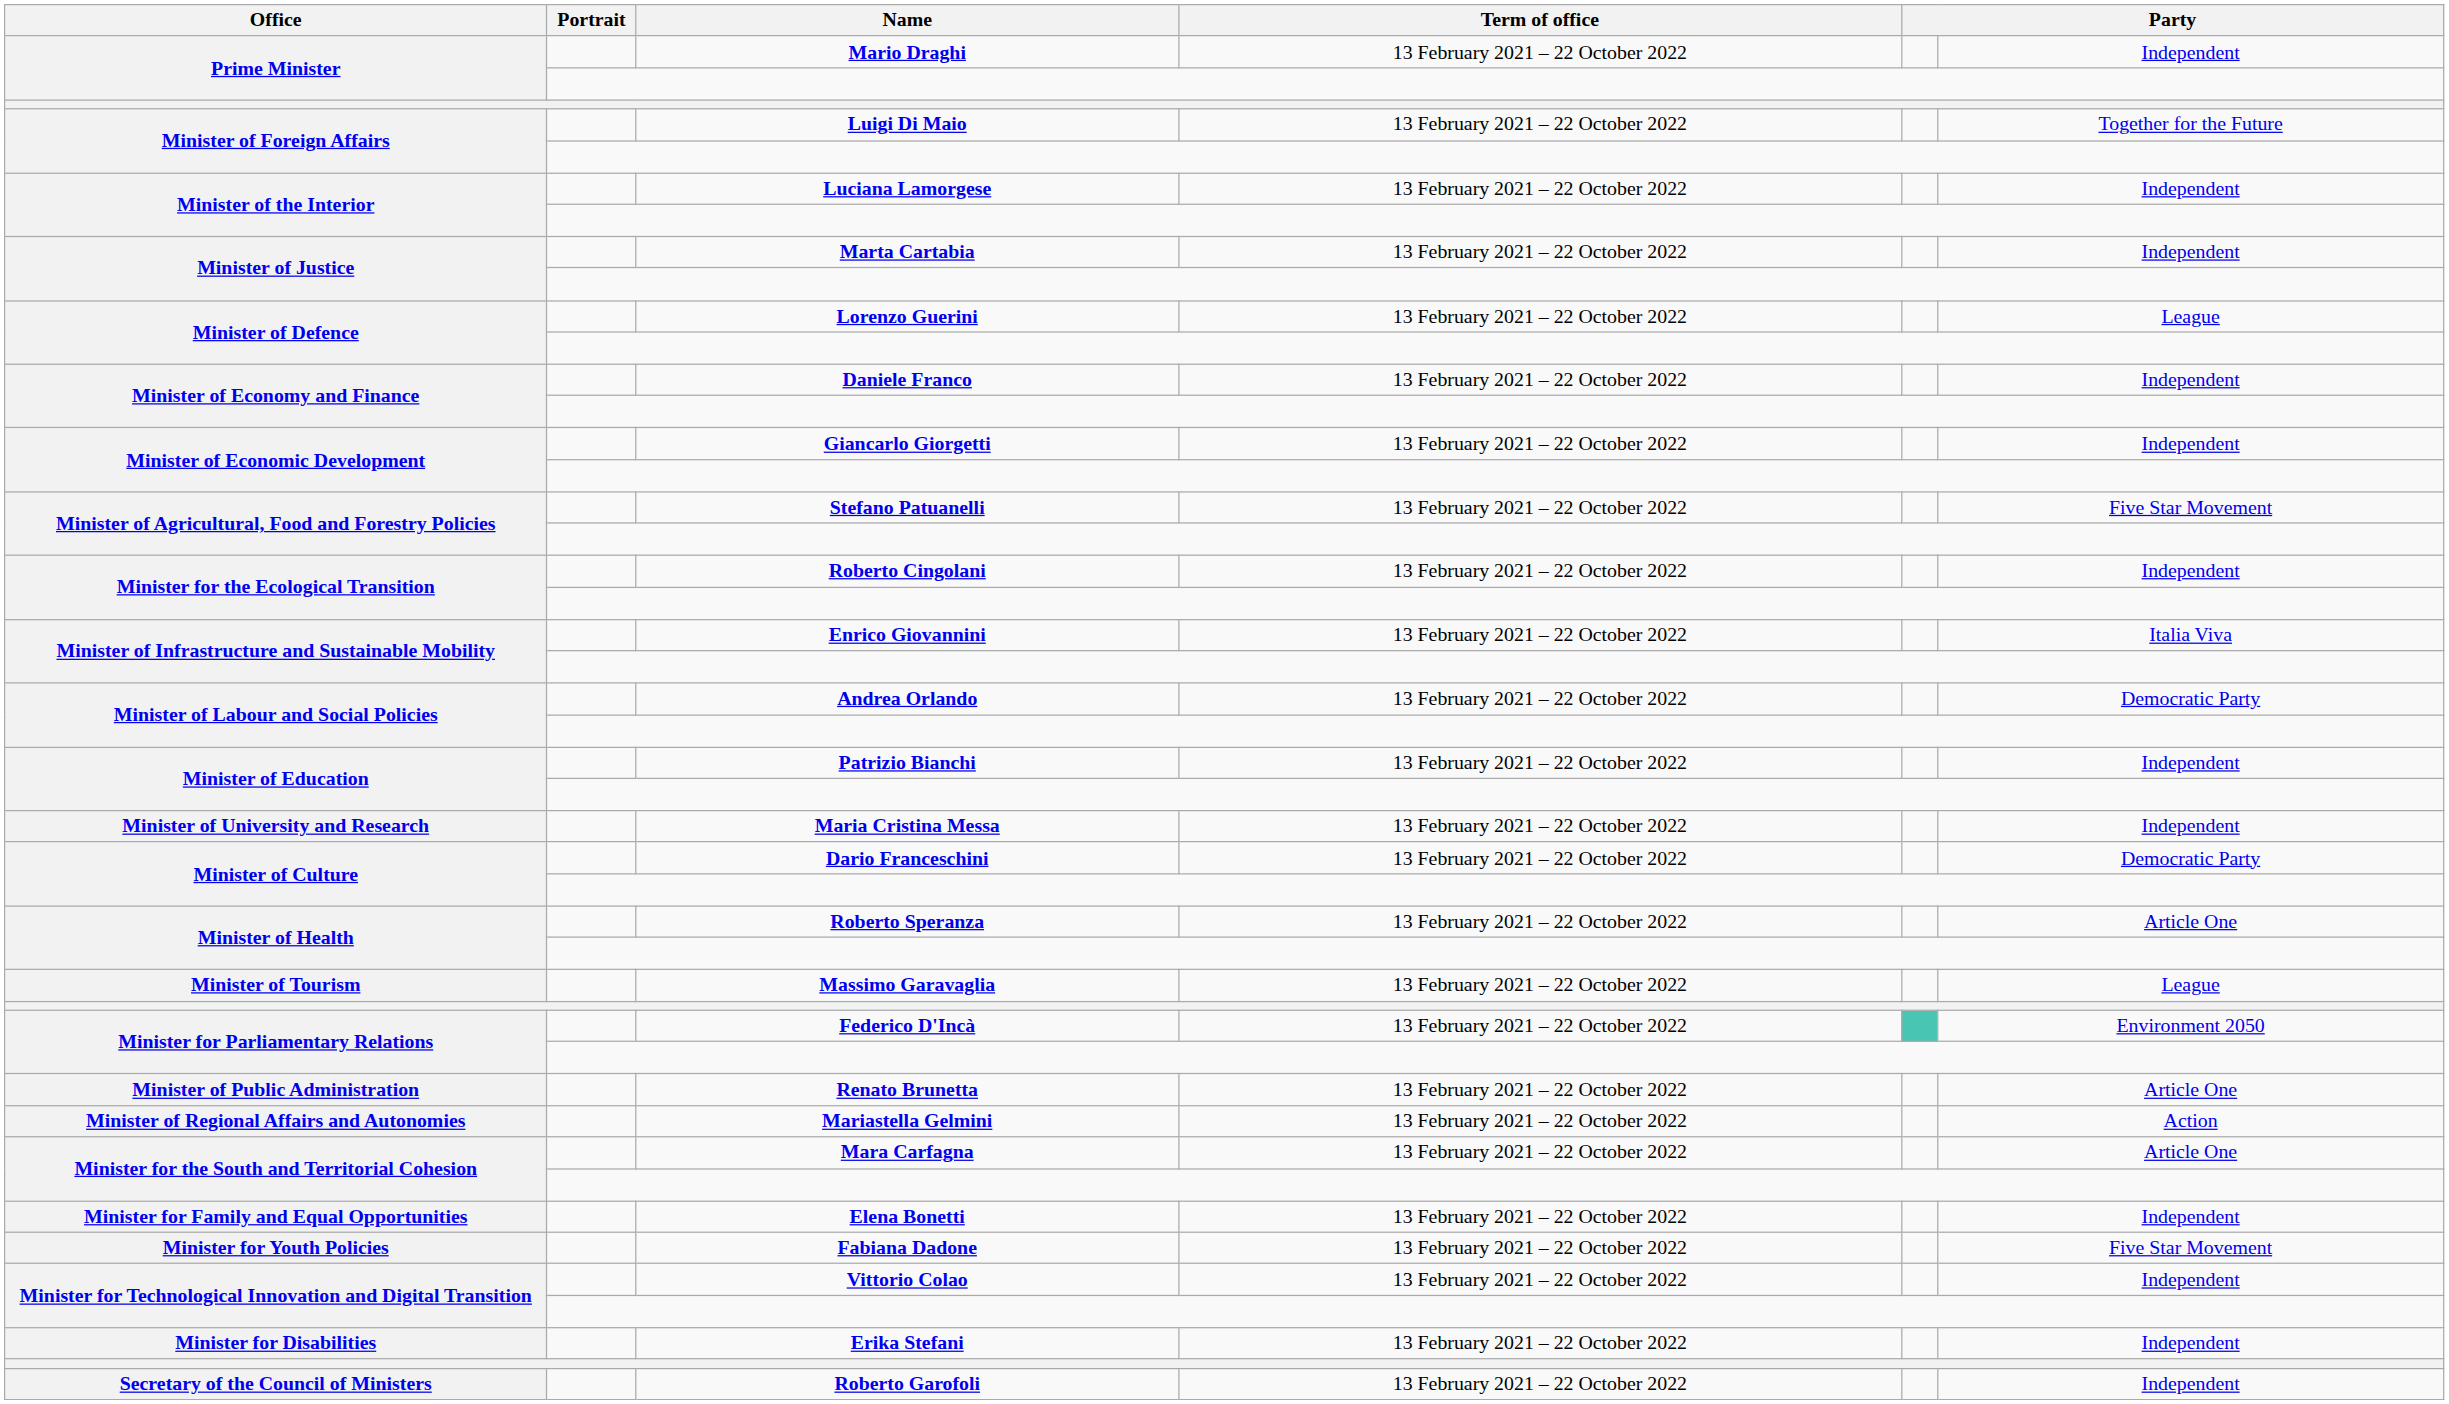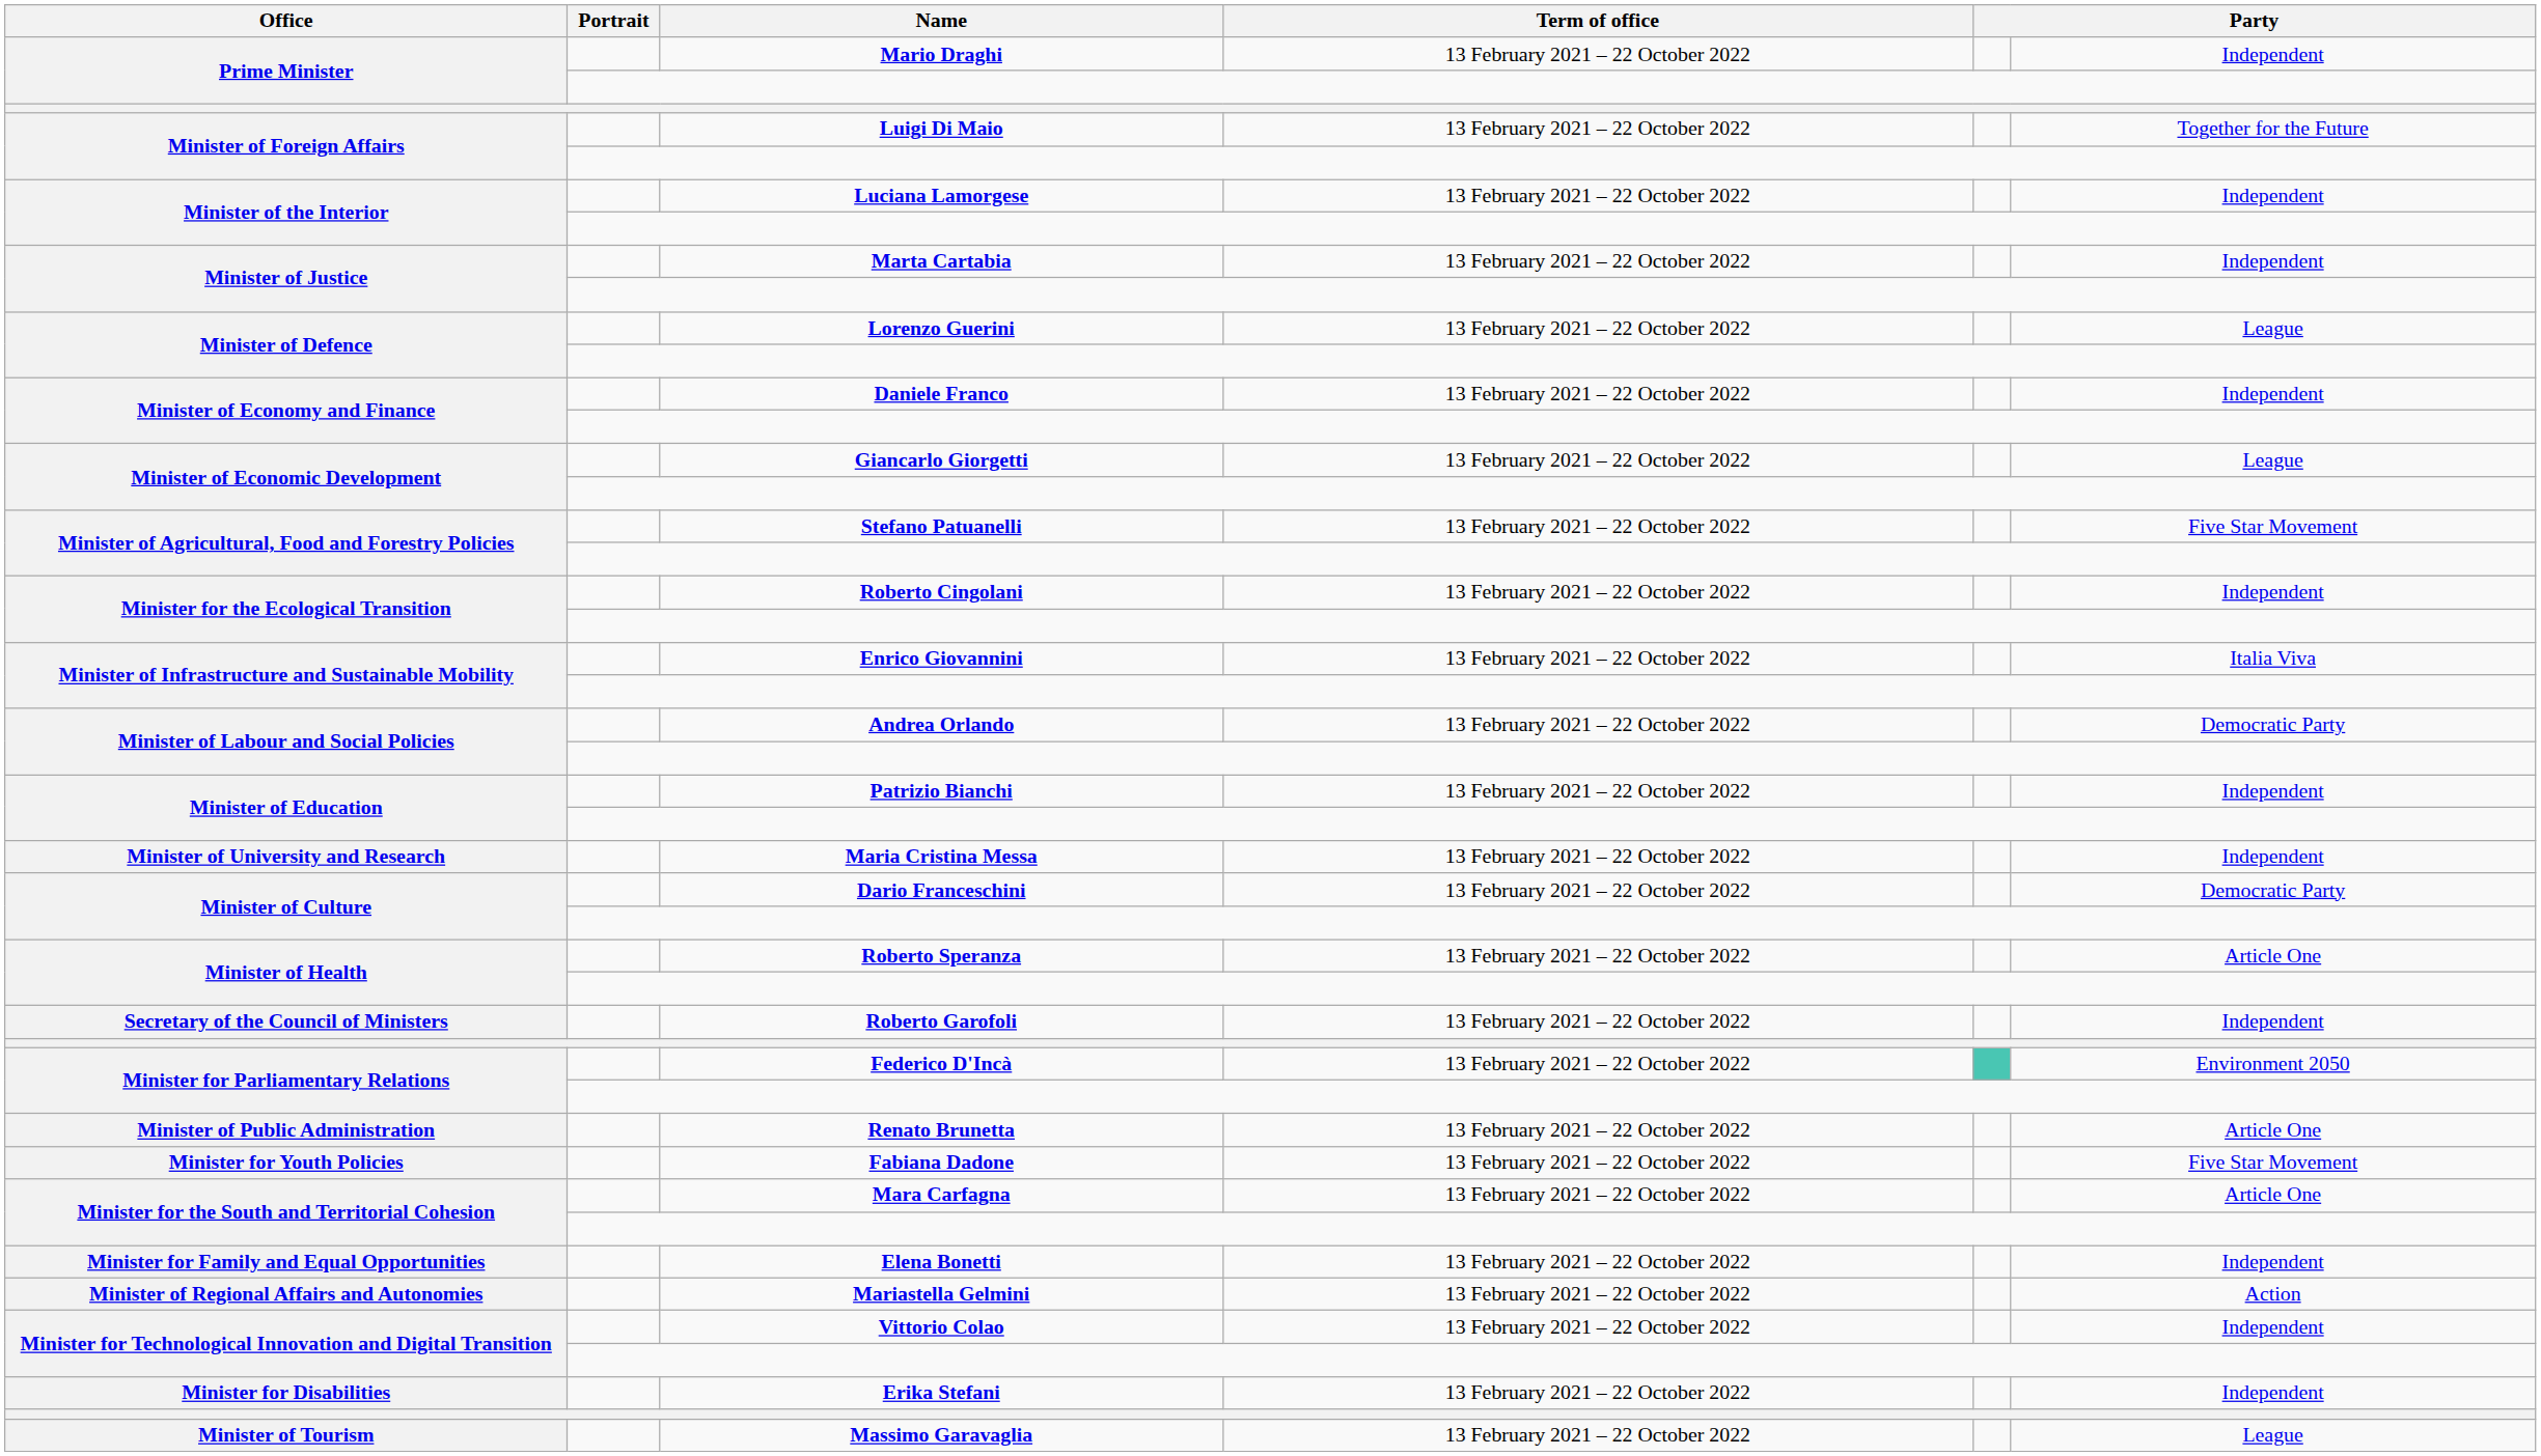Giancarlo Giorgetti | column 6: Independent -> League
rows swapped: Massimo Garavaglia <-> Roberto Garofoli
rows swapped: Mariastella Gelmini <-> Fabiana Dadone
